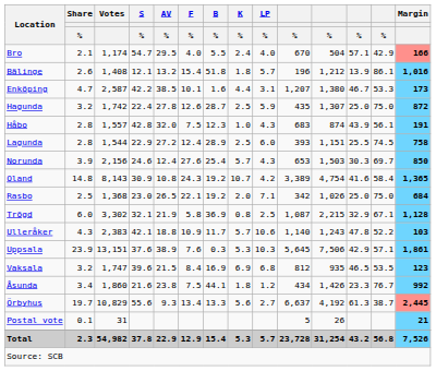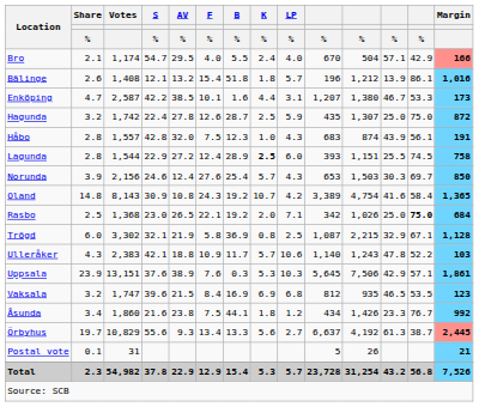Lagunda | K / %: normal -> bold
Rasbo | column 13: normal -> bold
